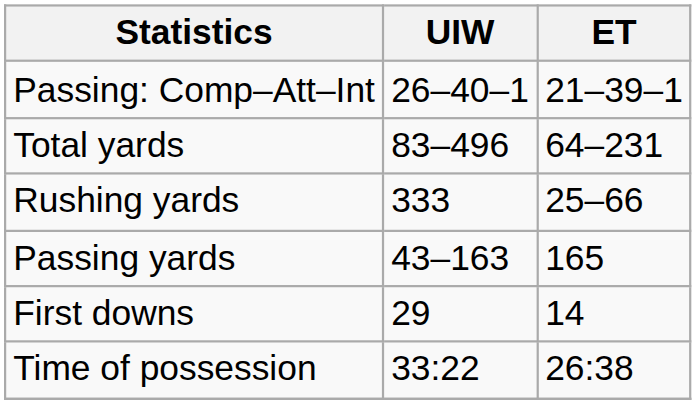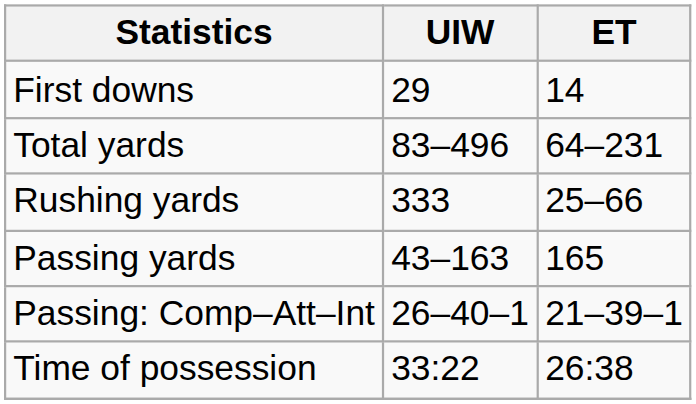rows swapped: First downs <-> Passing: Comp–Att–Int
